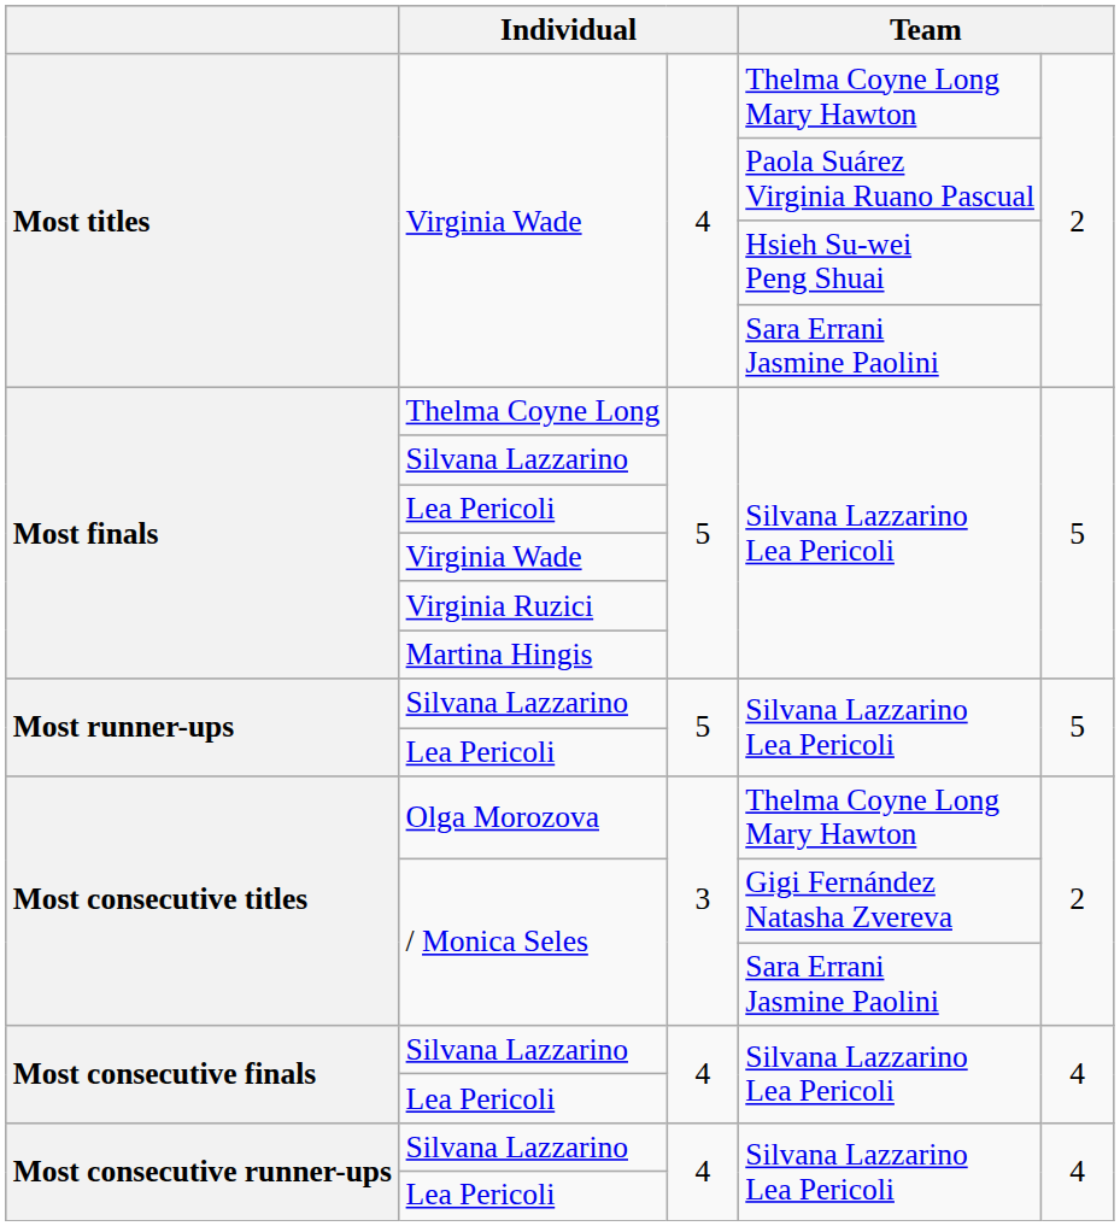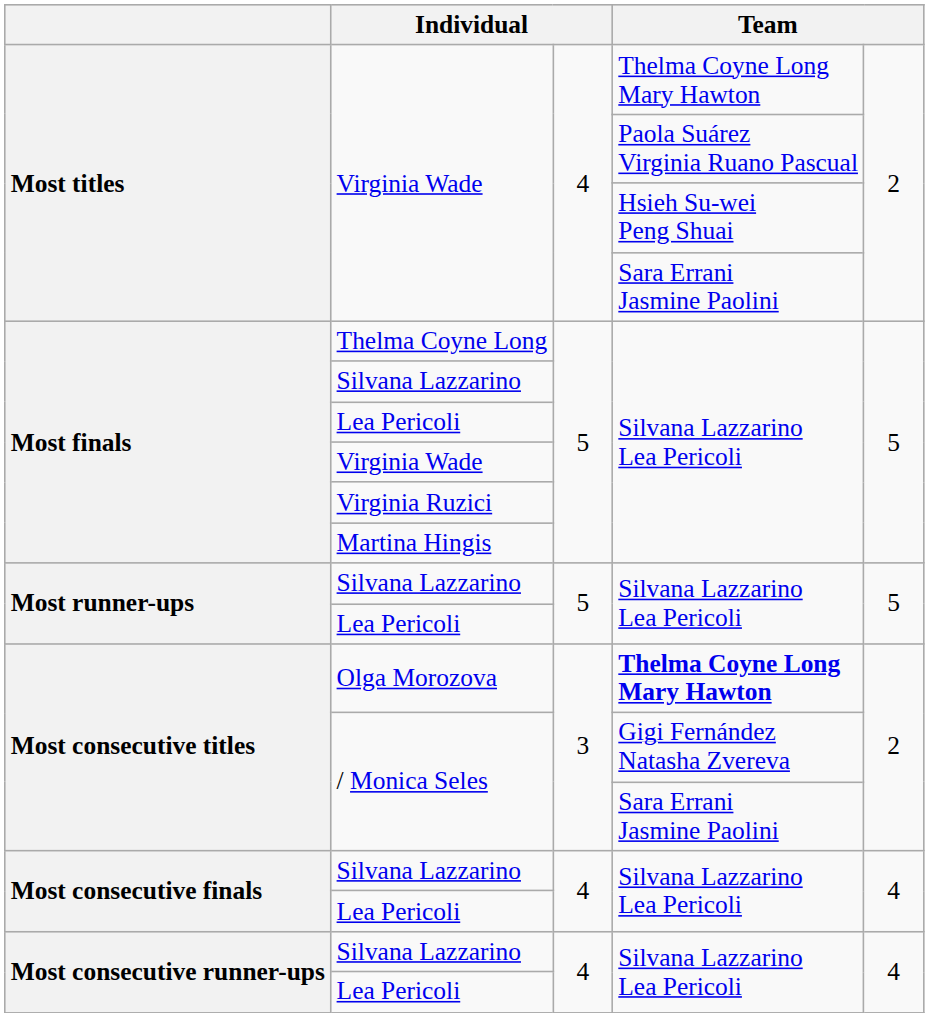Olga Morozova | column 4: normal -> bold
